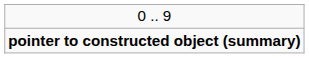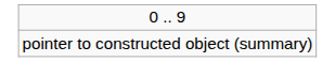row 2 | column 1: bold -> normal
